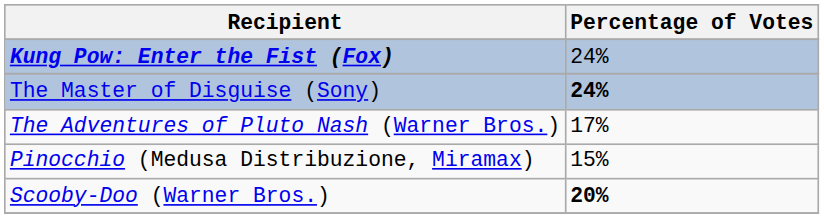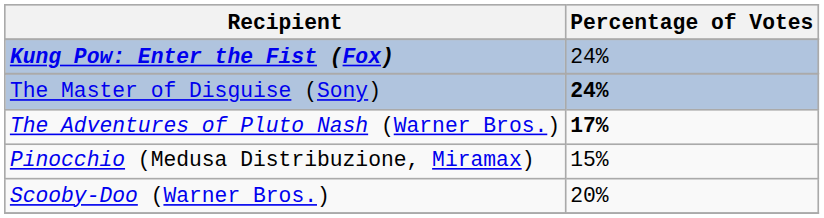The Adventures of Pluto Nash (Warner Bros.) | Percentage of Votes: normal -> bold
Scooby-Doo (Warner Bros.) | Percentage of Votes: bold -> normal
